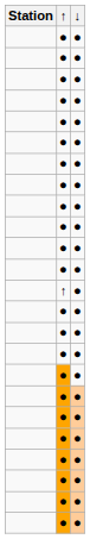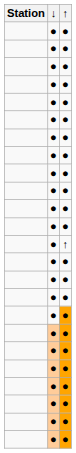columns swapped: ↓ <-> ↑
